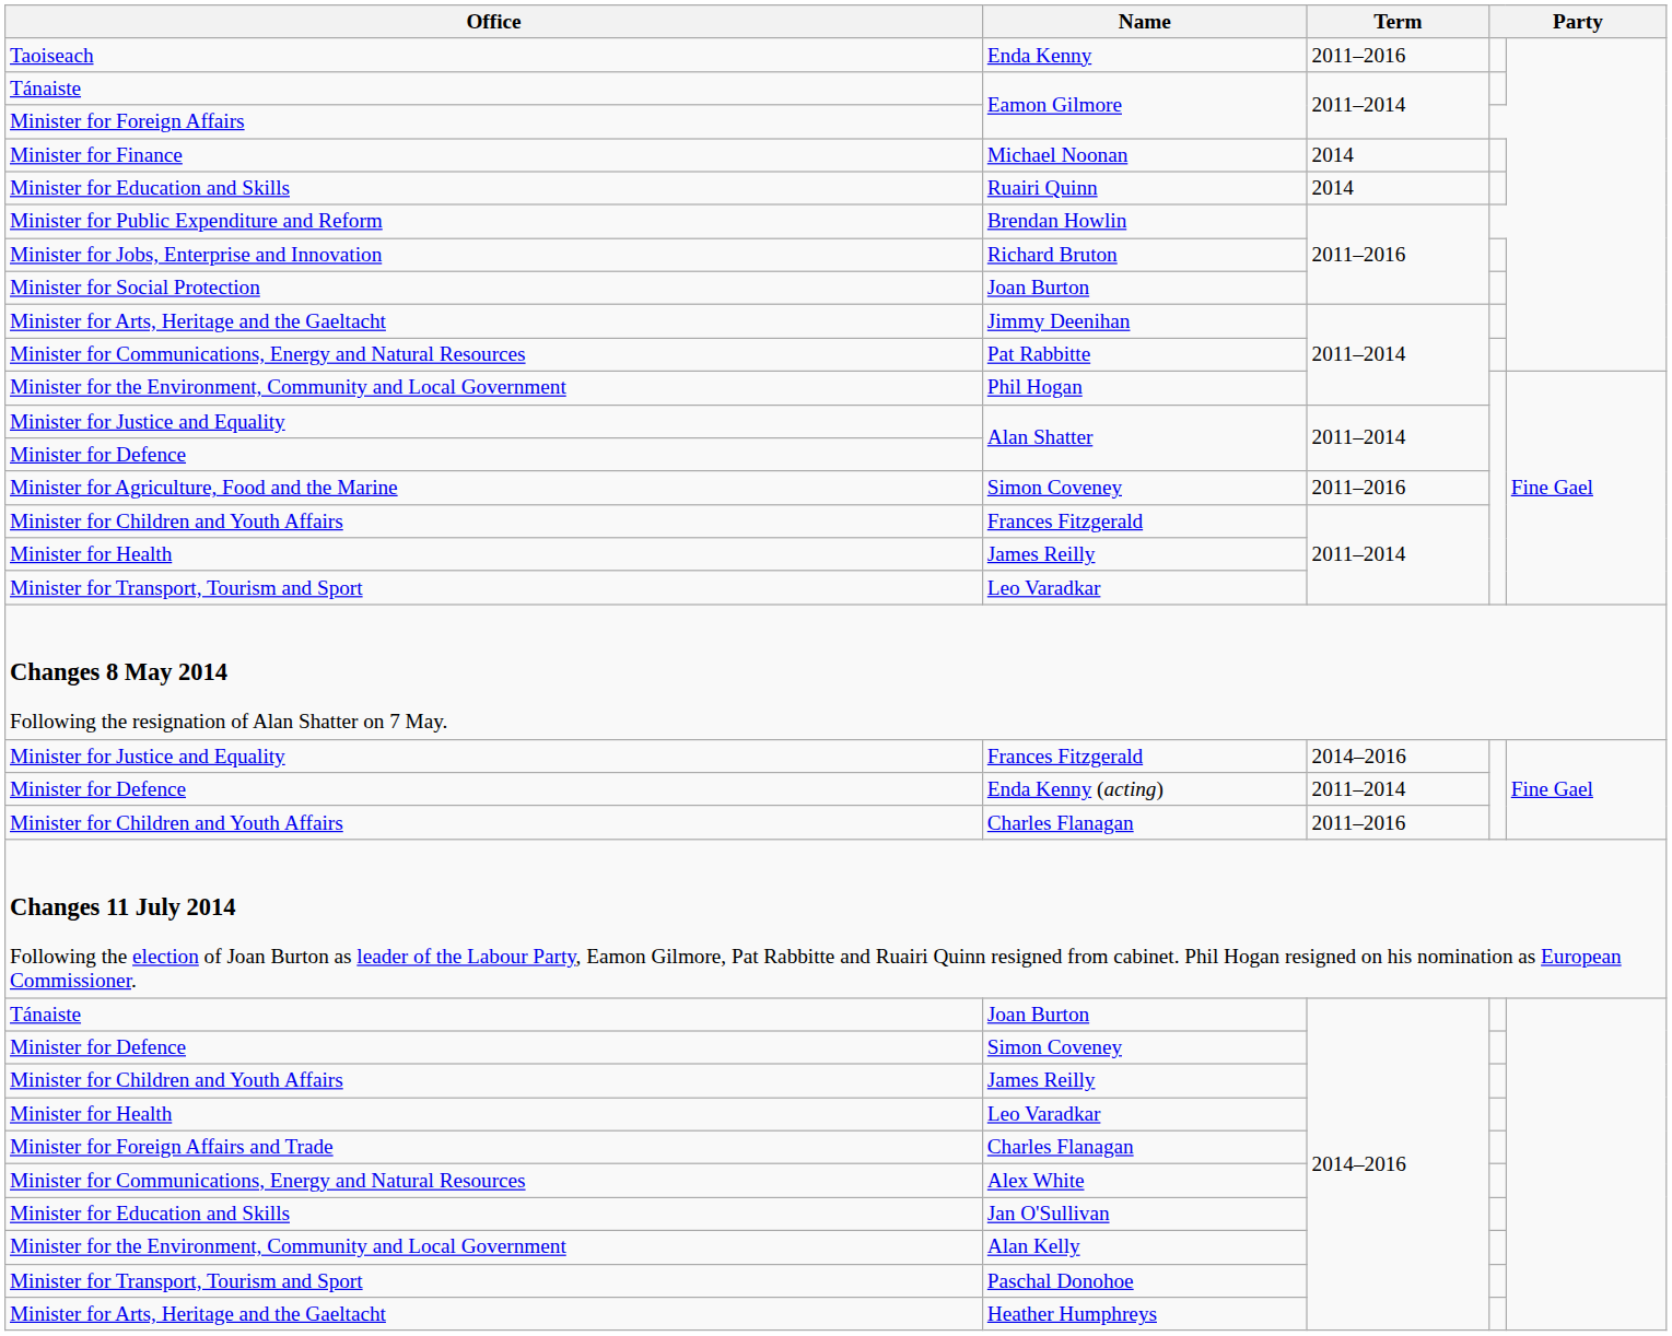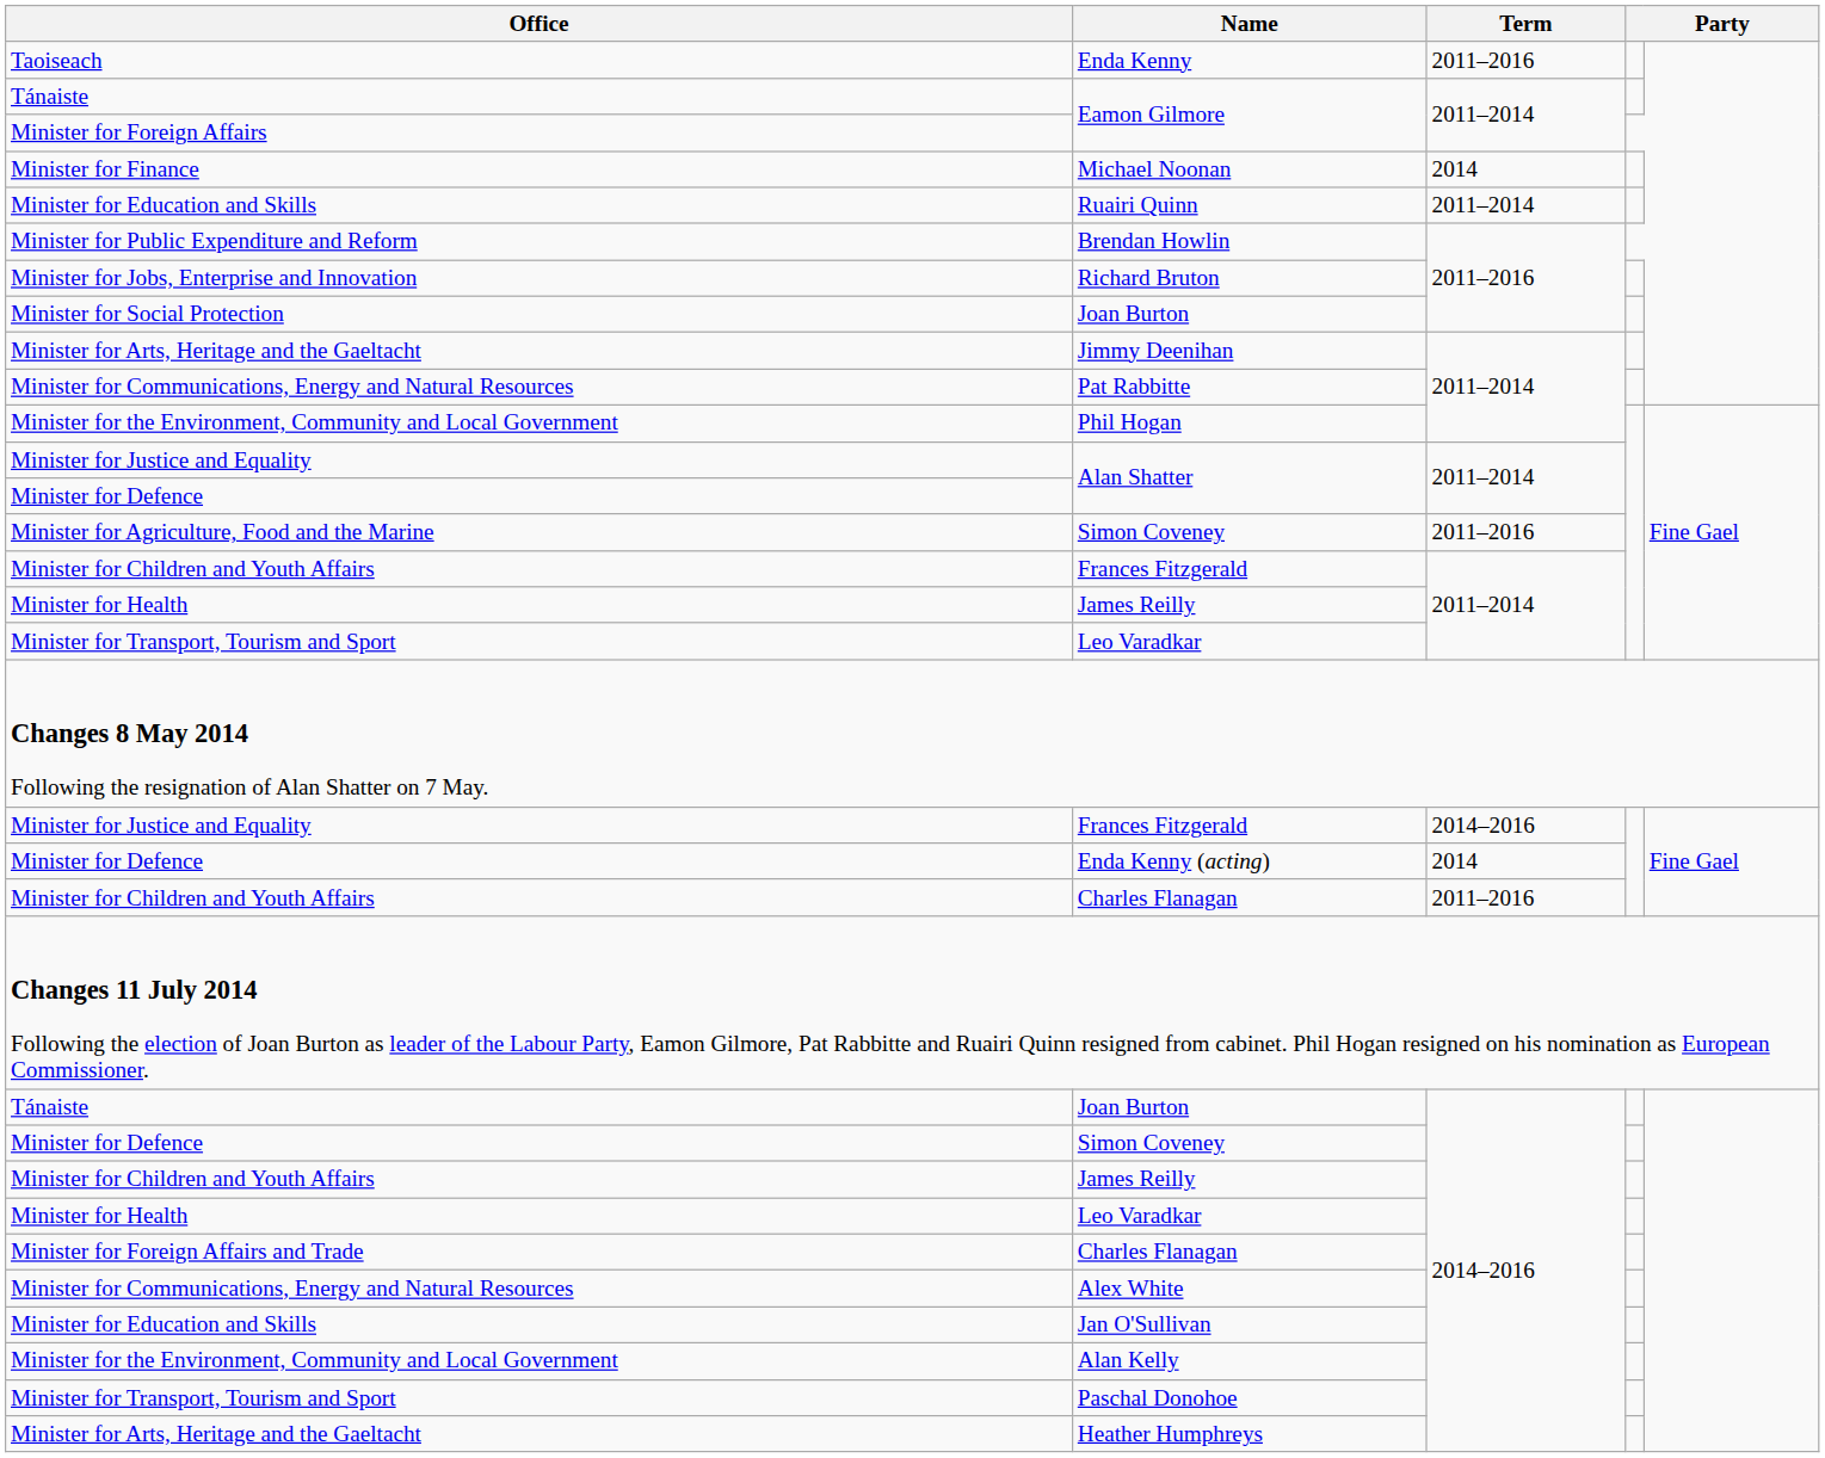Ruairi Quinn | Term: 2014 -> 2011–2014
Enda Kenny (acting) | Term: 2011–2014 -> 2014
